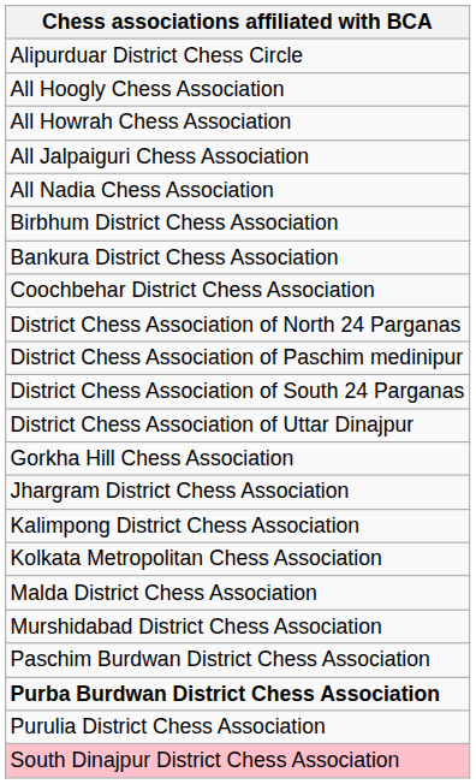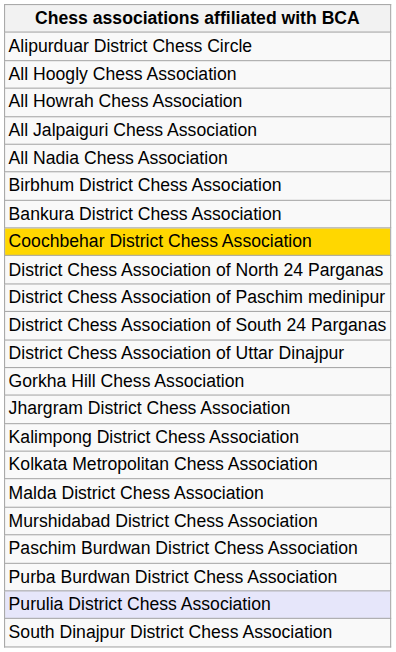row 9 | column 1: no background -> gold background
row 21 | column 1: bold -> normal
row 22 | column 1: no background -> lavender background
row 23 | column 1: pink background -> no background
